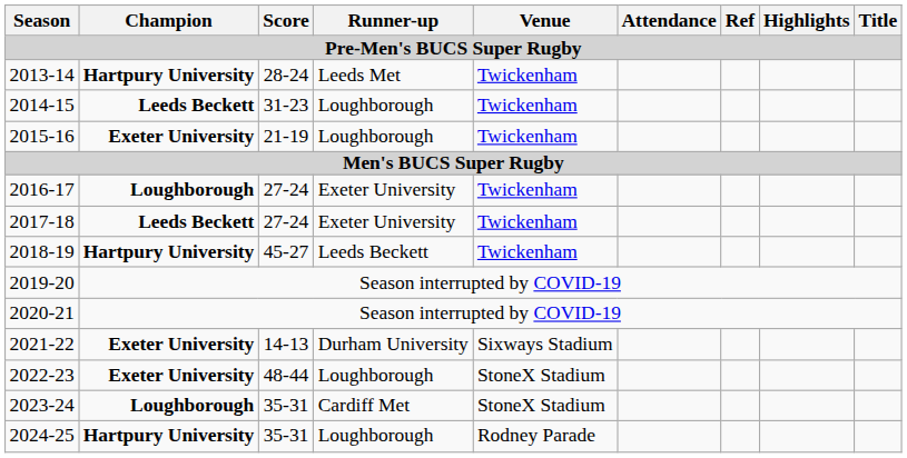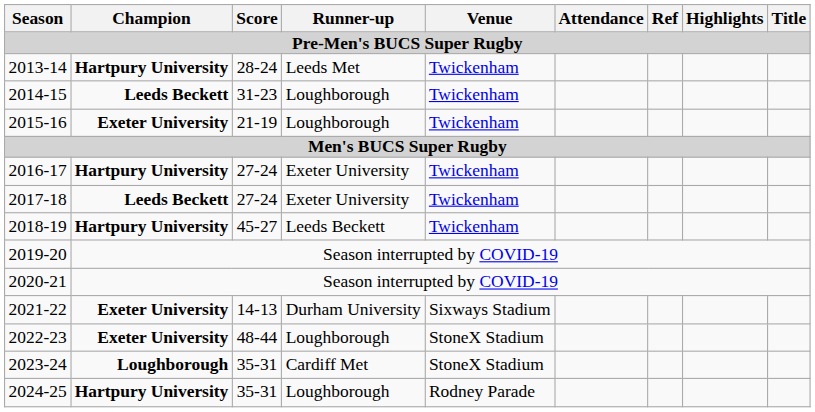2016-17 | Champion: Loughborough -> Hartpury University
